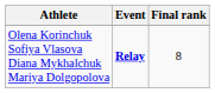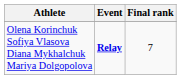row 2 | Final rank: 8 -> 7
